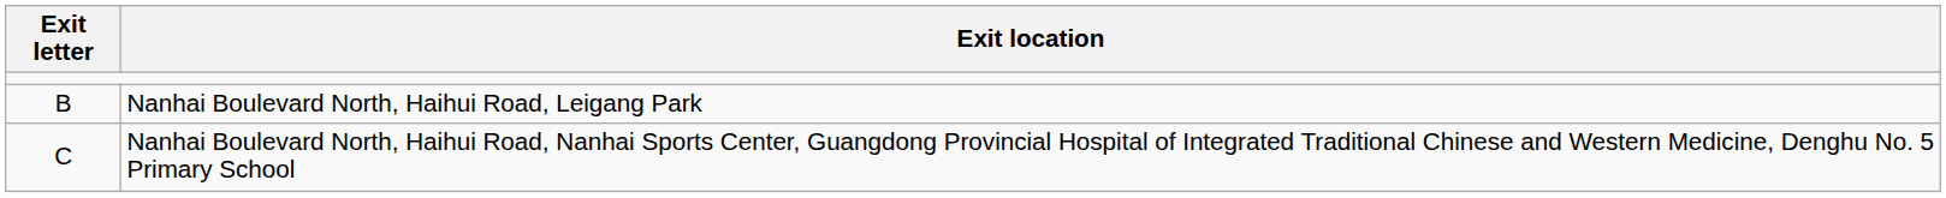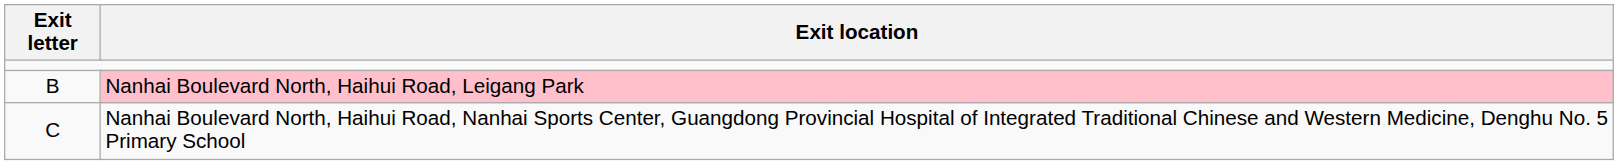Nanhai Boulevard North, Haihui Road, Leigang Park | Exit location: no background -> pink background
